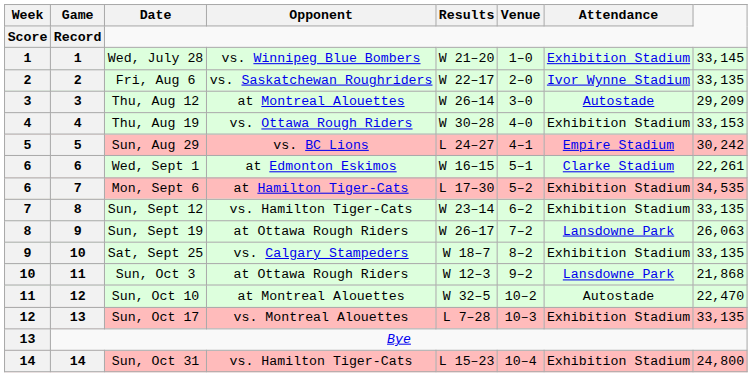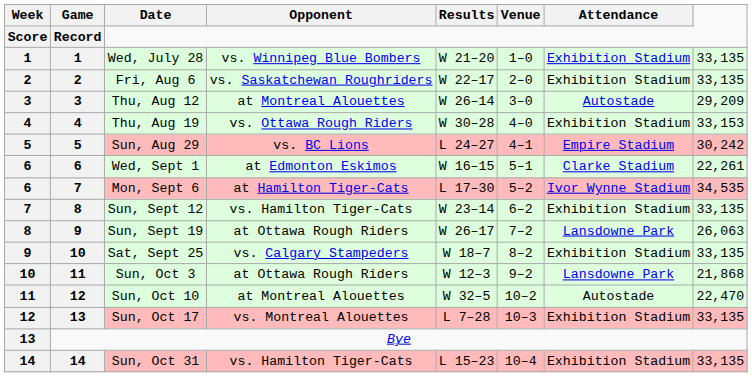Wed, July 28 | column 8: 33,145 -> 33,135
Fri, Aug 6 | Attendance: Ivor Wynne Stadium -> Exhibition Stadium
Mon, Sept 6 | Attendance: Exhibition Stadium -> Ivor Wynne Stadium
Sun, Oct 31 | column 8: 24,800 -> 33,135
